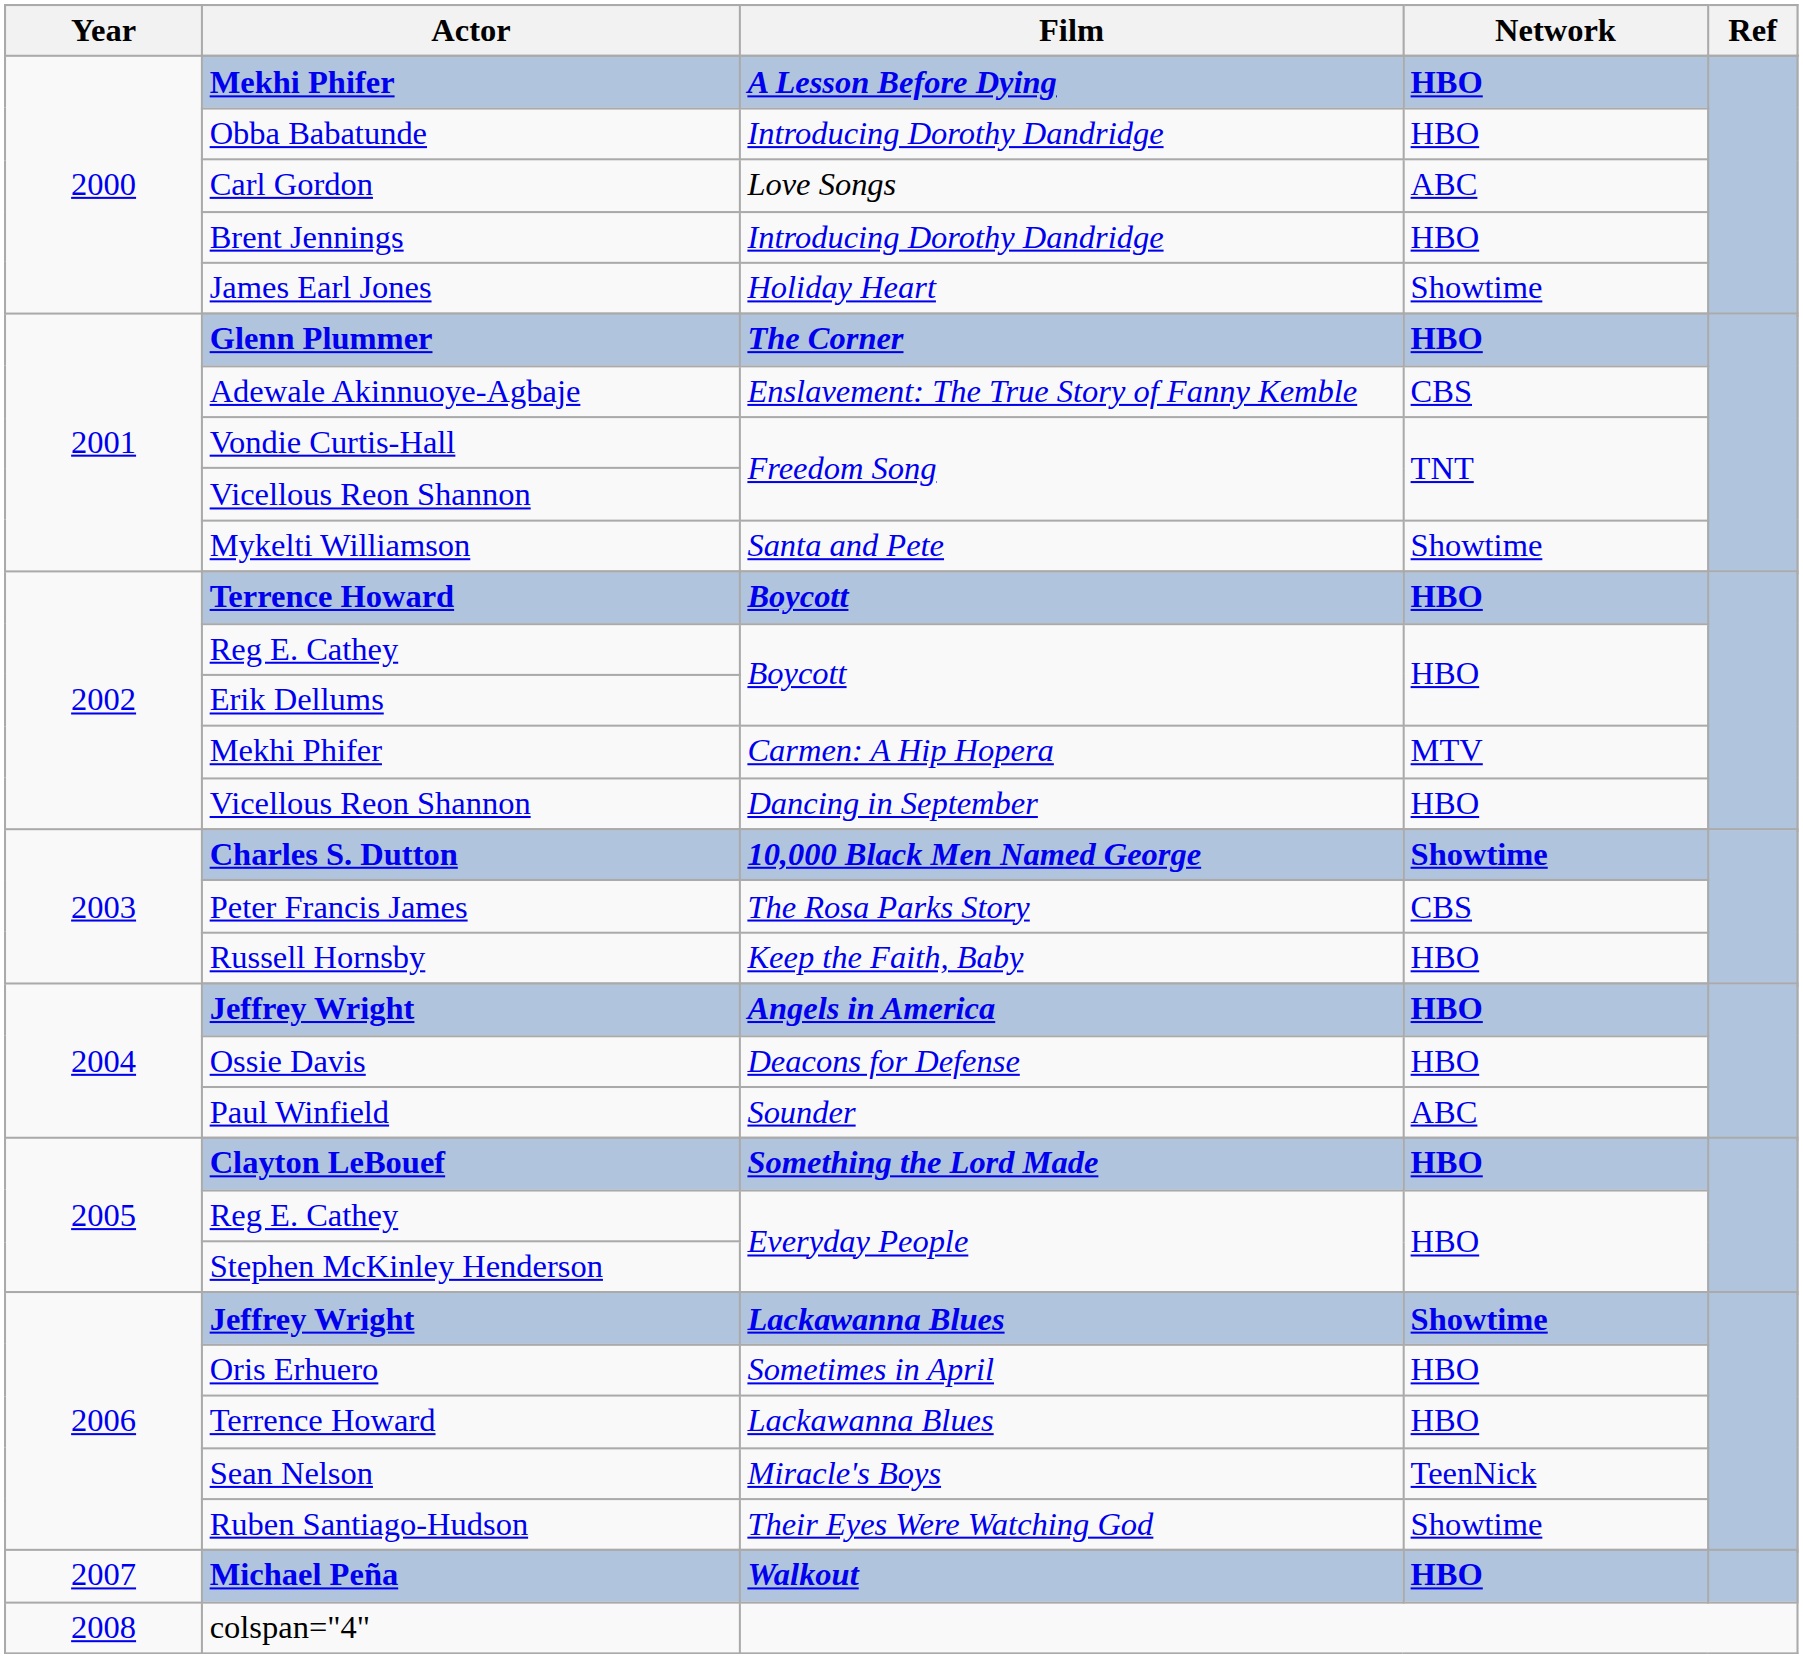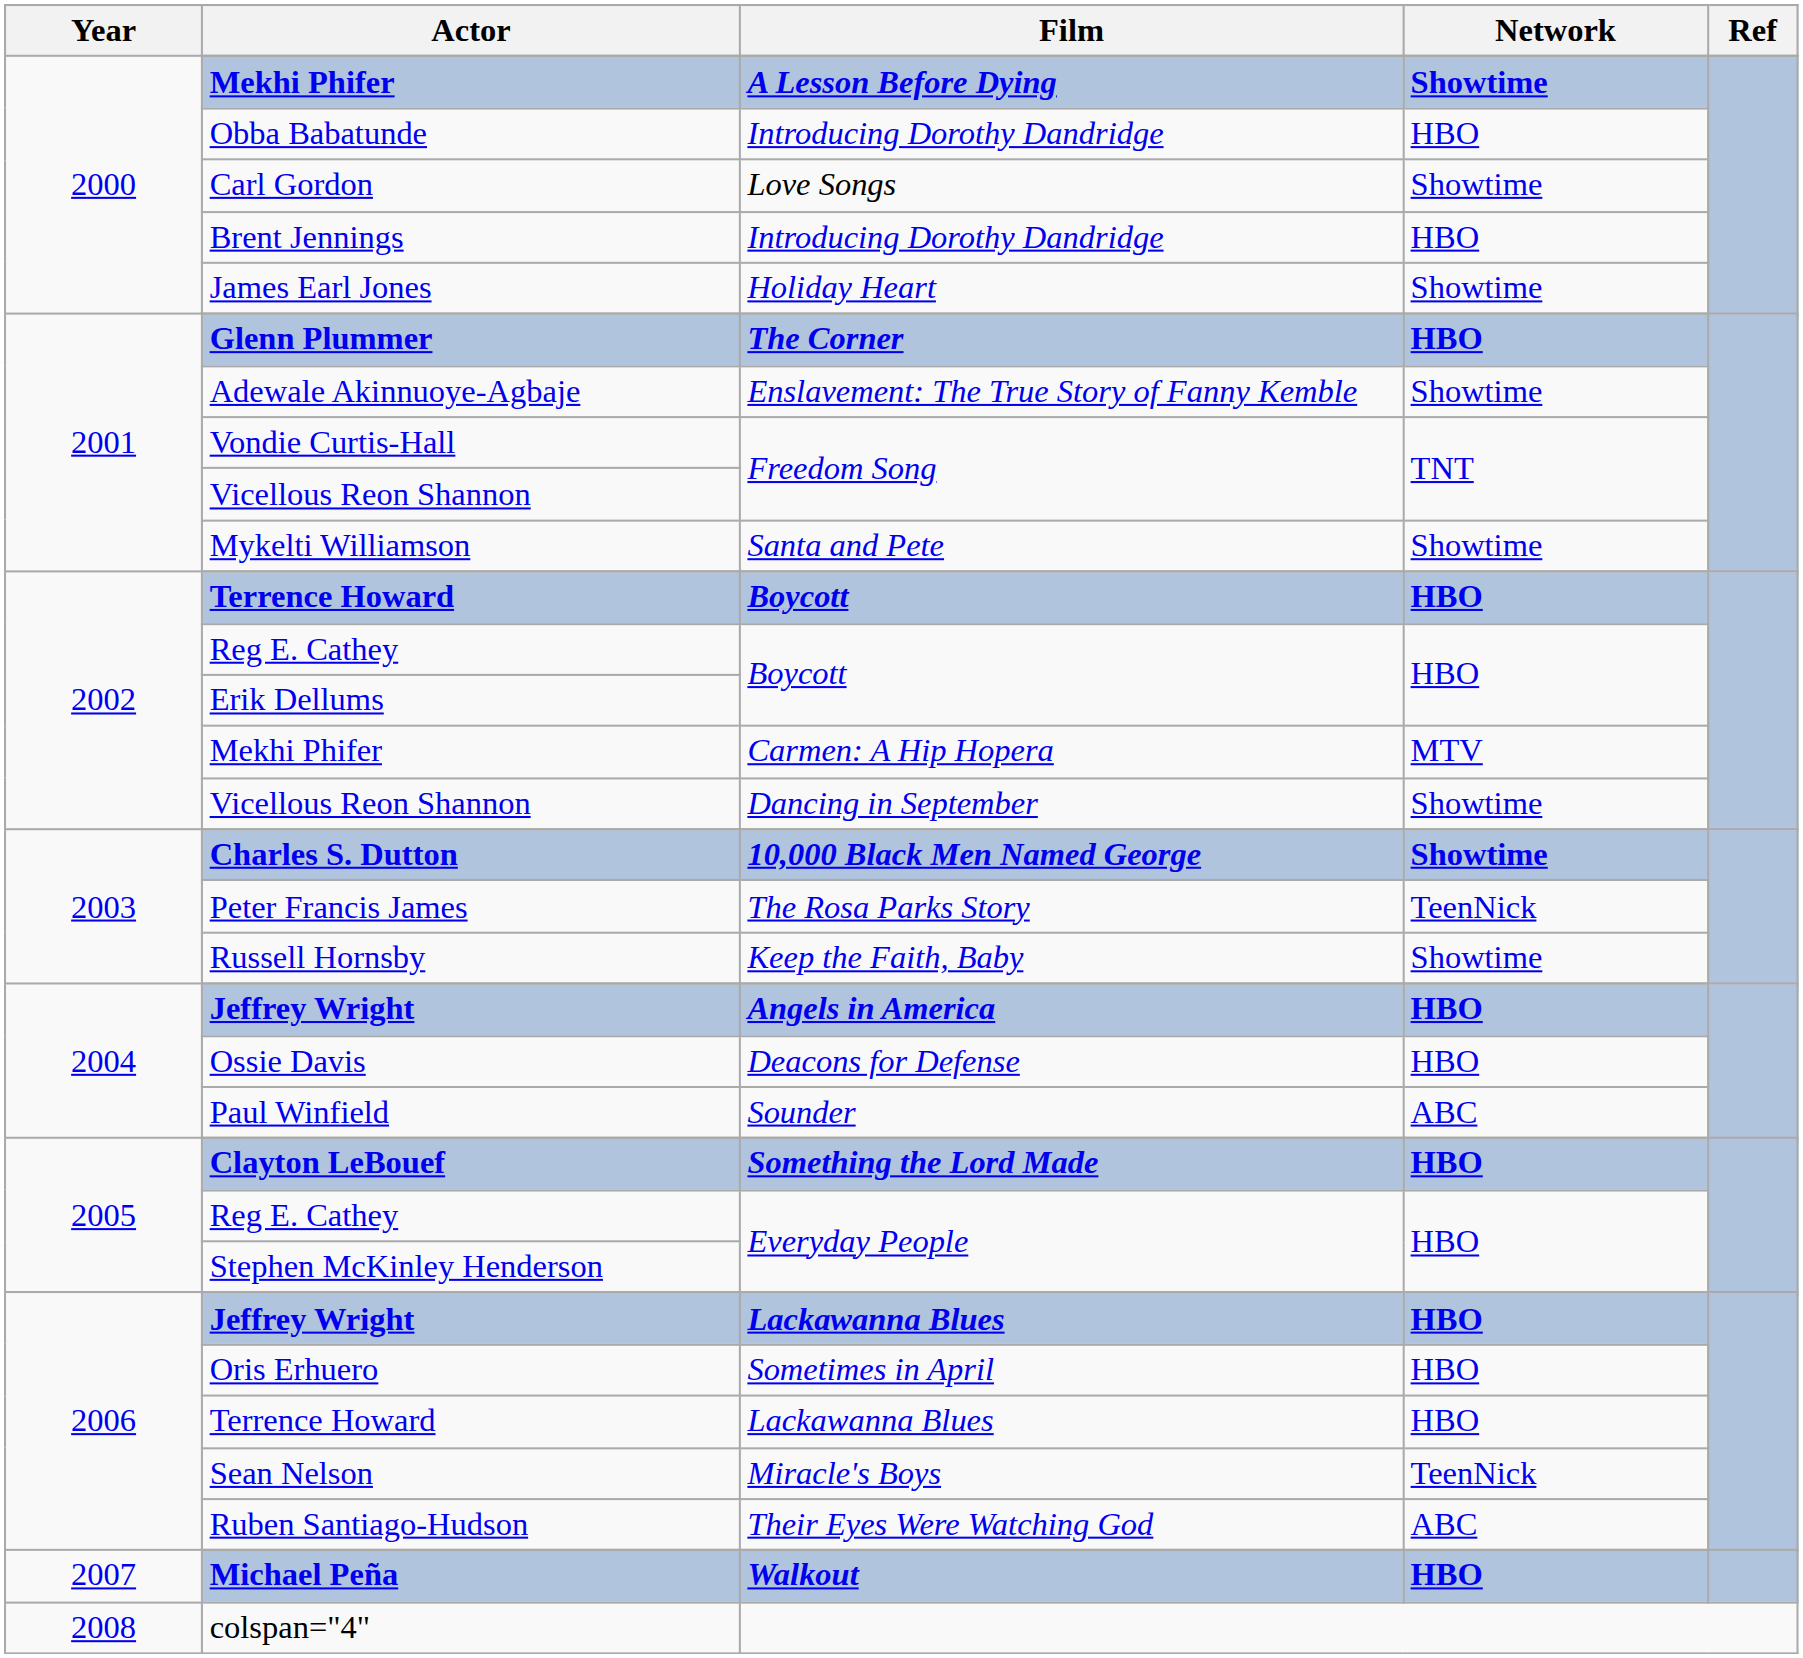2000 / Mekhi Phifer | Network: HBO -> Showtime
Carl Gordon | Network: ABC -> Showtime
Adewale Akinnuoye-Agbaje | Network: CBS -> Showtime
2002 / Vicellous Reon Shannon | Network: HBO -> Showtime
Peter Francis James | Network: CBS -> TeenNick
Russell Hornsby | Network: HBO -> Showtime
2006 / Jeffrey Wright | Network: Showtime -> HBO
Ruben Santiago-Hudson | Network: Showtime -> ABC
